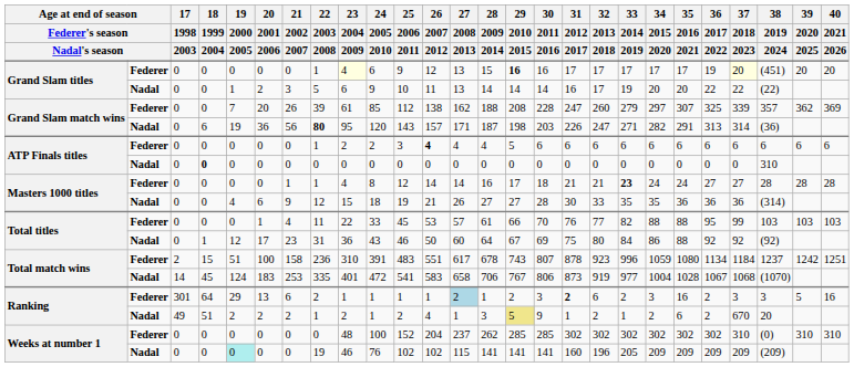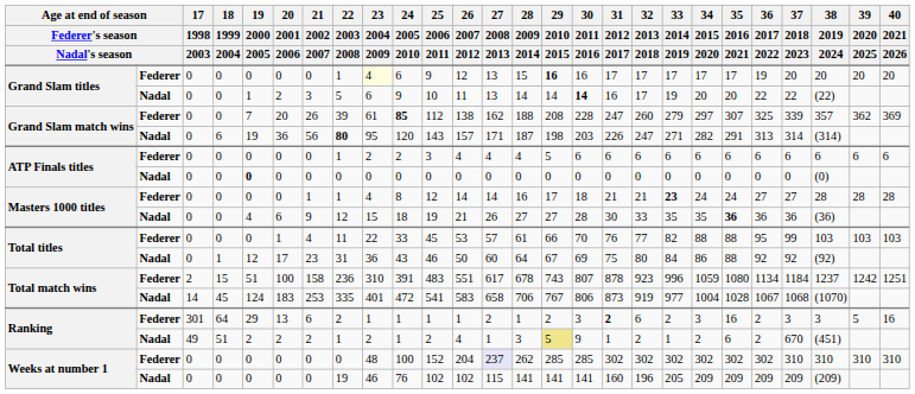Grand Slam titles / Federer | 37 / 2018 / 2023: lightyellow background -> no background
Grand Slam titles / Federer | 38 / 2019 / 2024: (451) -> 20
Grand Slam titles / Nadal | 30 / 2011 / 2016: normal -> bold
Grand Slam match wins / Federer | 24 / 2005 / 2010: normal -> bold
Grand Slam match wins / Nadal | 38 / 2019 / 2024: (36) -> (314)
ATP Finals titles / Federer | 26 / 2007 / 2012: bold -> normal
ATP Finals titles / Nadal | 18 / 1999 / 2004: bold -> normal
ATP Finals titles / Nadal | 19 / 2000 / 2005: normal -> bold
ATP Finals titles / Nadal | 38 / 2019 / 2024: 310 -> (0)
Masters 1000 titles / Nadal | 35 / 2016 / 2021: normal -> bold
Masters 1000 titles / Nadal | 38 / 2019 / 2024: (314) -> (36)
Ranking / Federer | 27 / 2008 / 2013: lightblue background -> no background
Ranking / Nadal | 38 / 2019 / 2024: 20 -> (451)
Weeks at number 1 / Federer | 27 / 2008 / 2013: no background -> lavender background
Weeks at number 1 / Federer | 38 / 2019 / 2024: (0) -> 310
Weeks at number 1 / Nadal | 19 / 2000 / 2005: paleturquoise background -> no background
